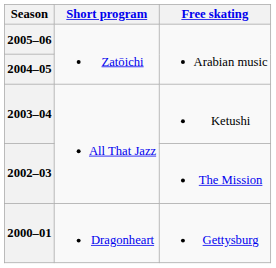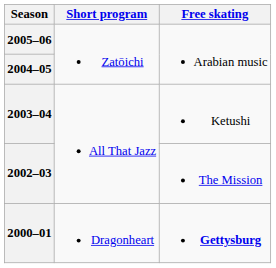2000–01 | Free skating: normal -> bold
